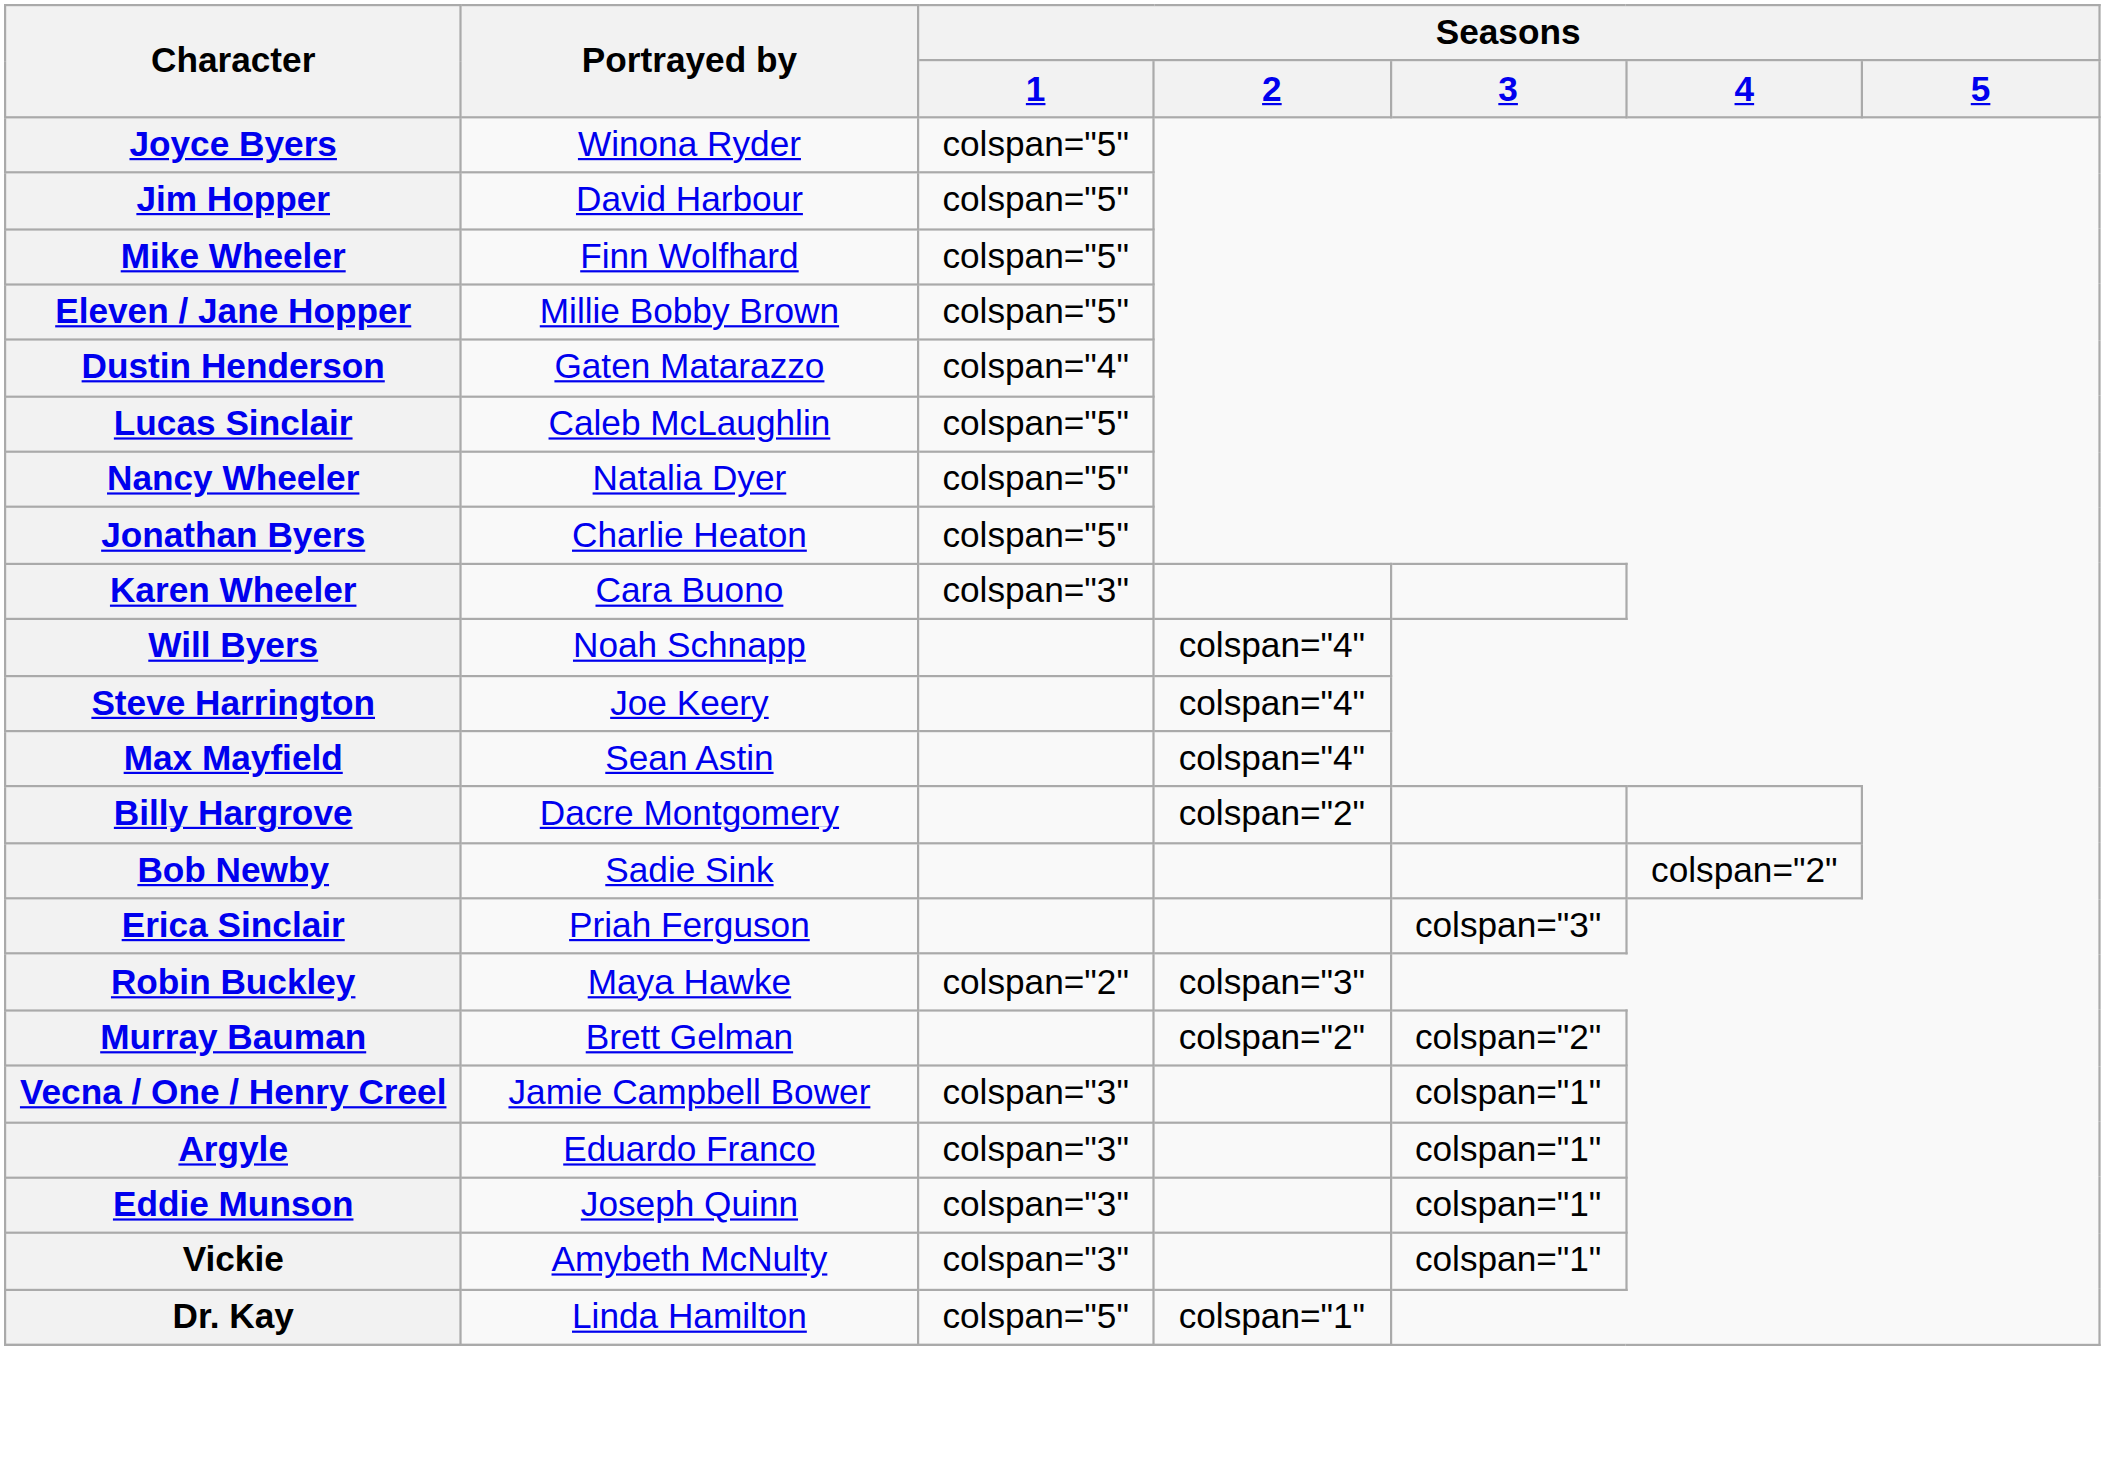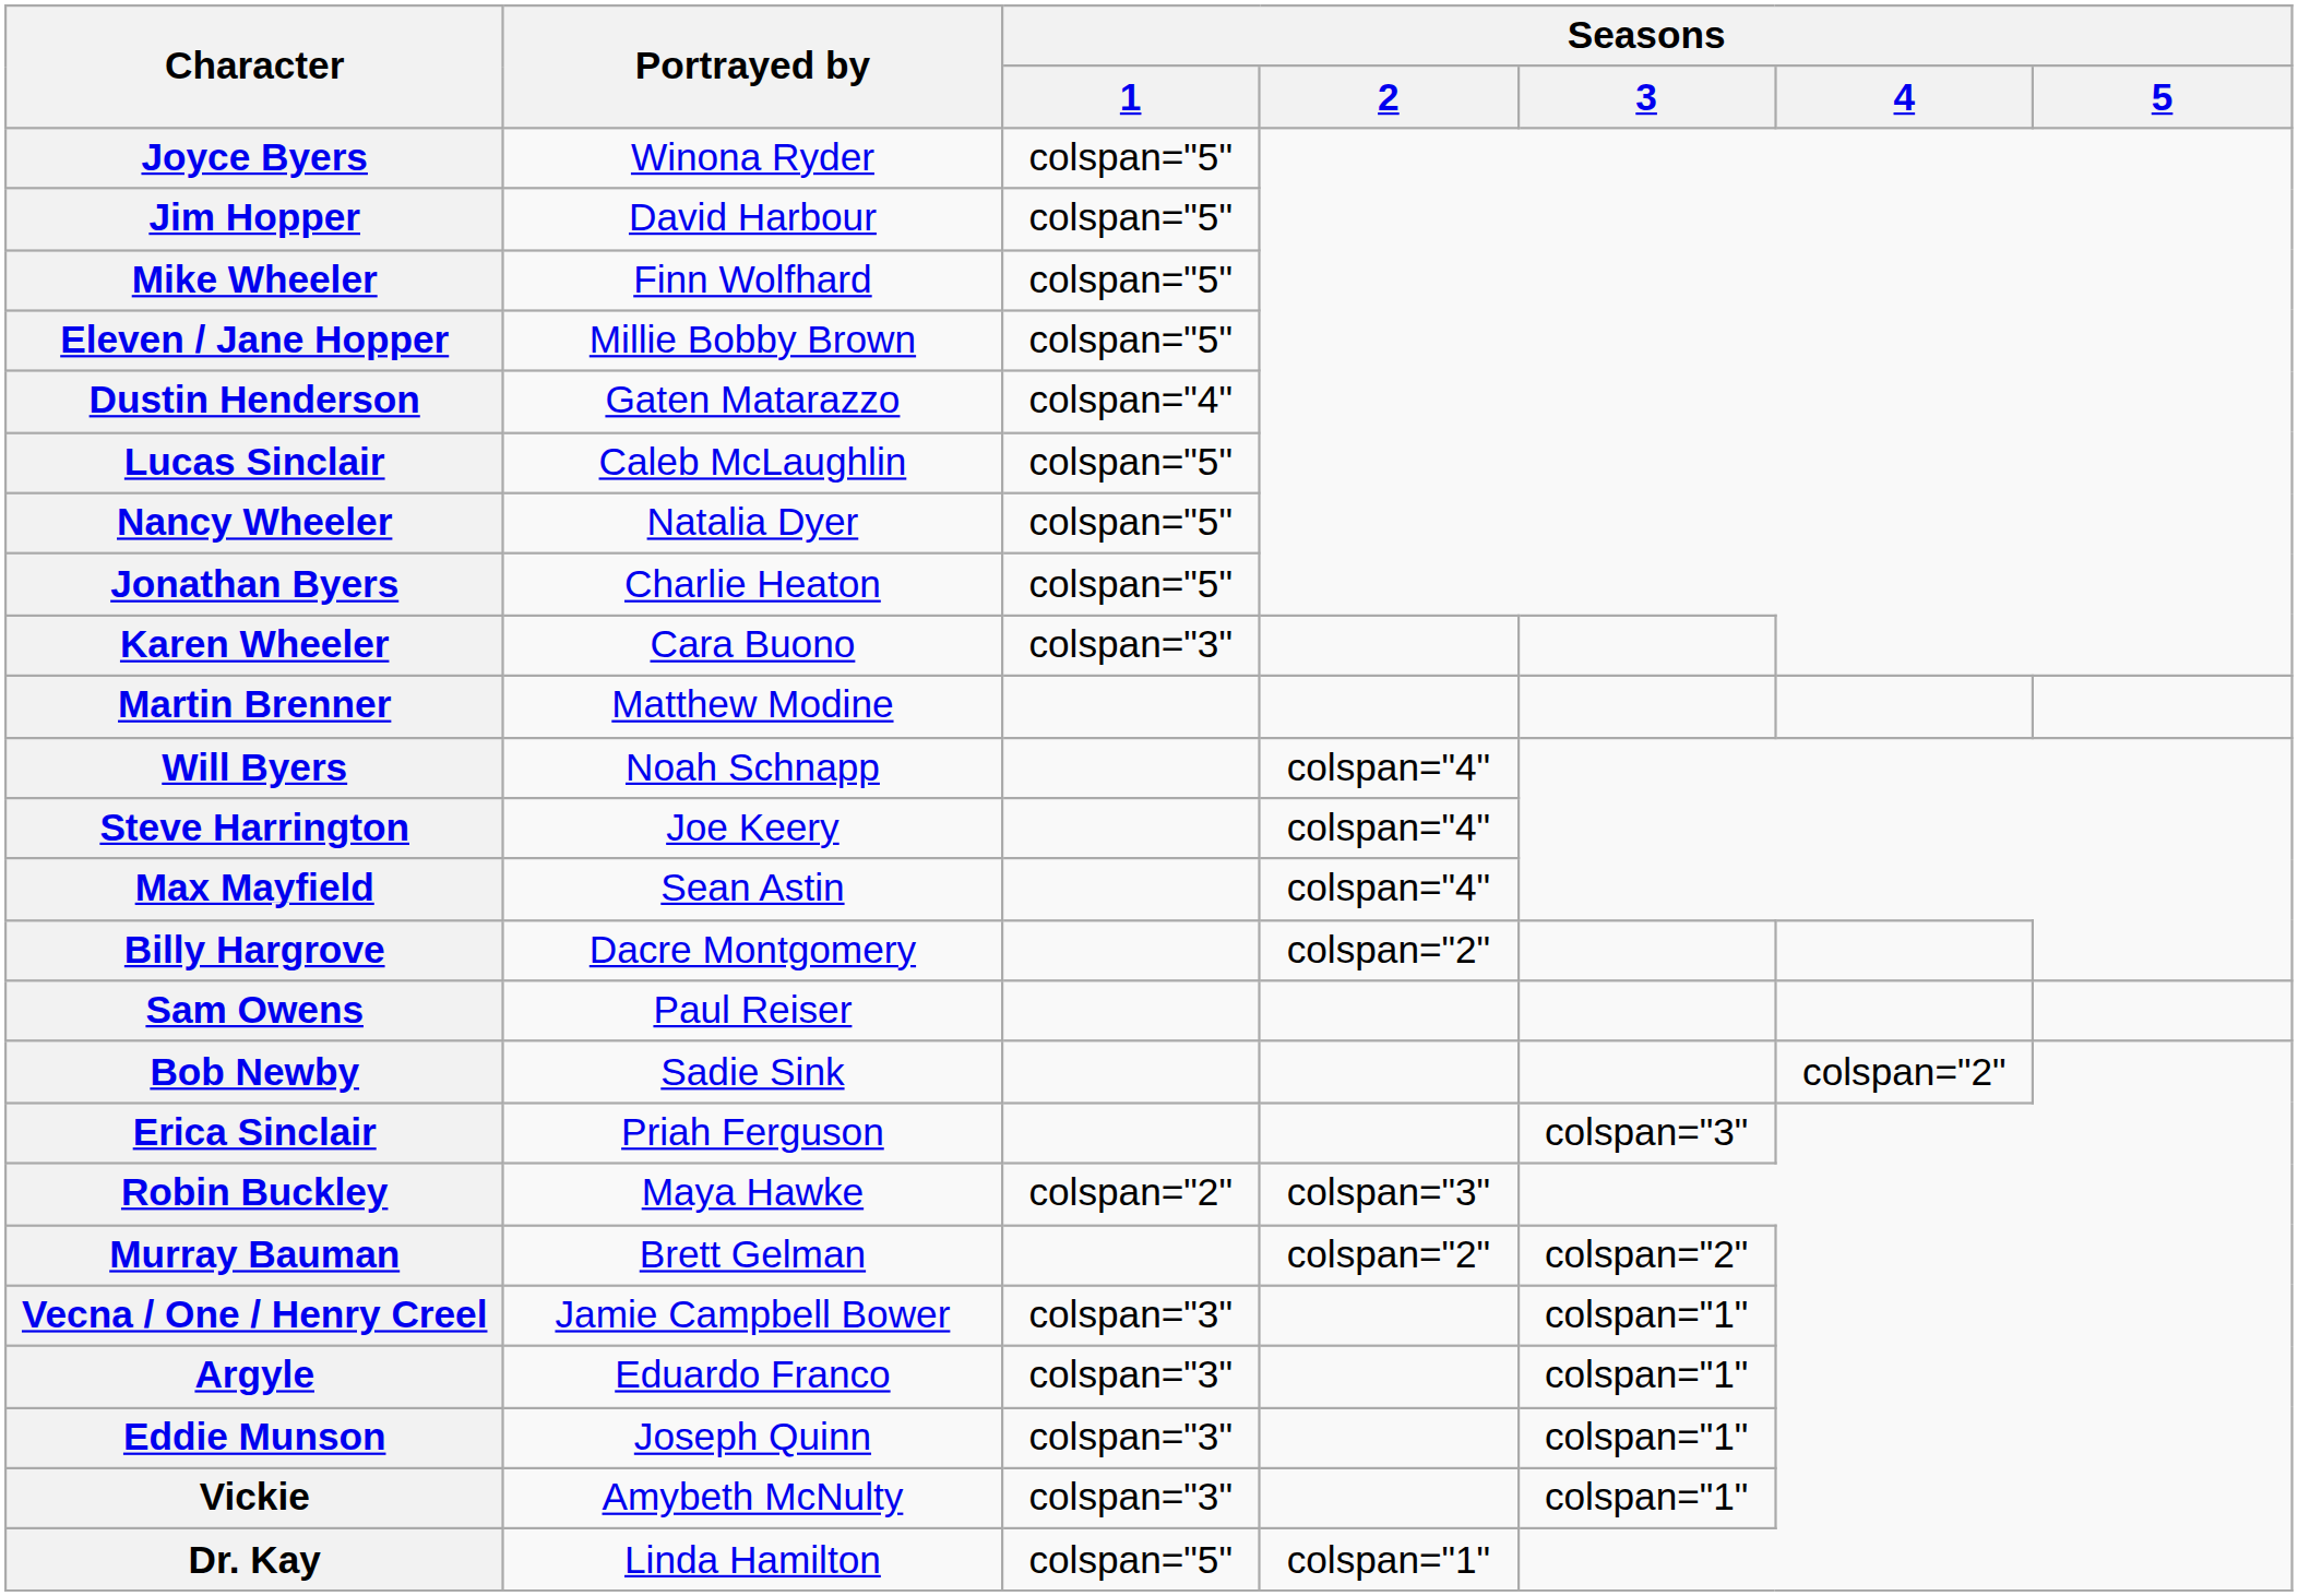+ row: Martin Brenner | Matthew Modine
+ row: Sam Owens | Paul Reiser
